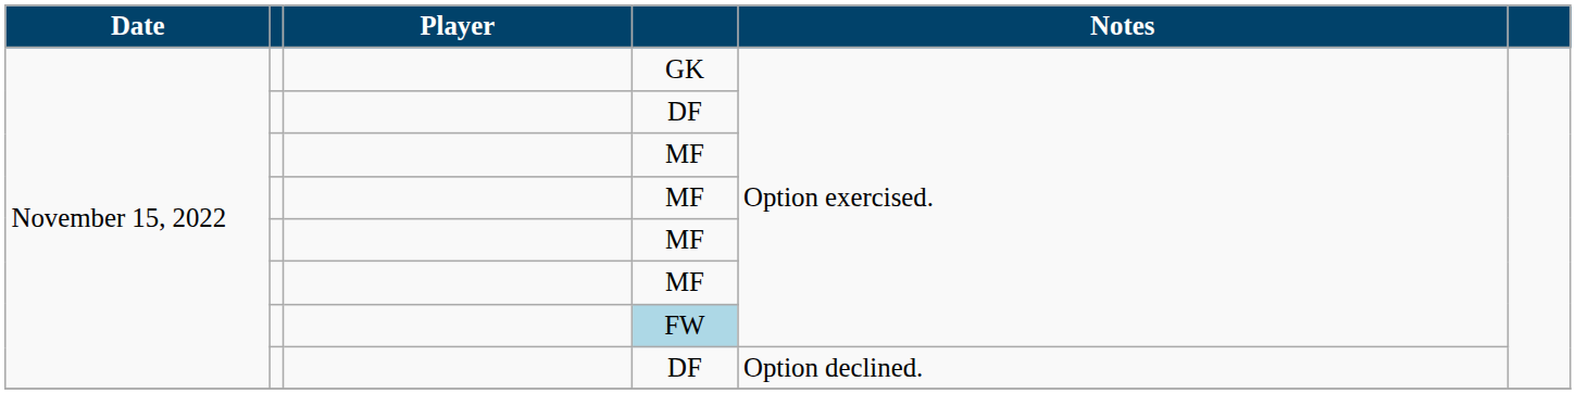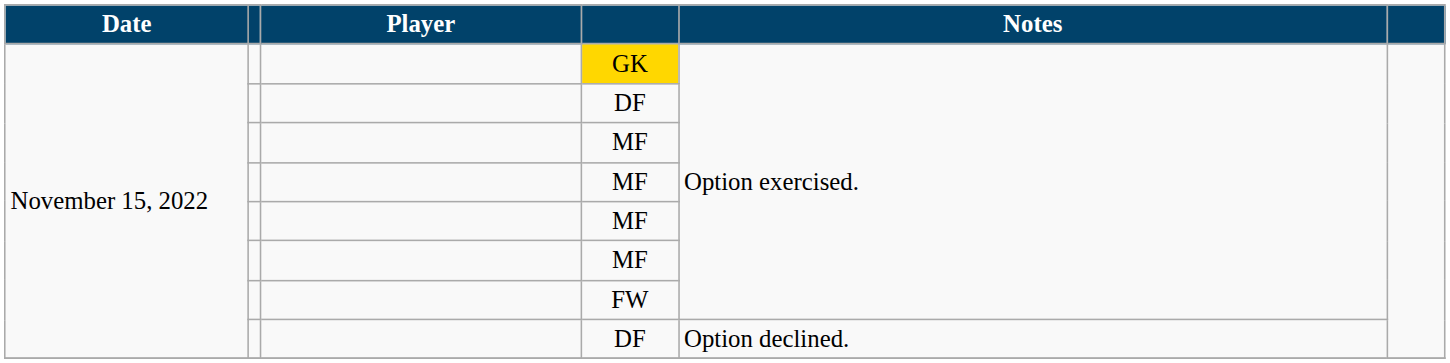GK | column 4: no background -> gold background
FW | column 4: lightblue background -> no background
